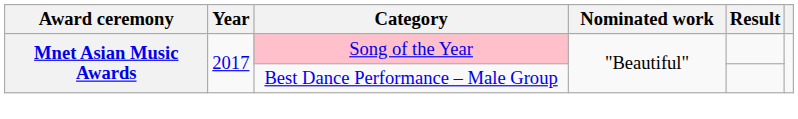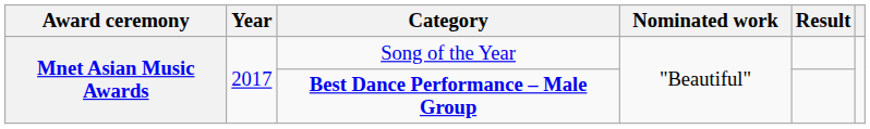Song of the Year | Category: pink background -> no background
Best Dance Performance – Male Group | Category: normal -> bold
